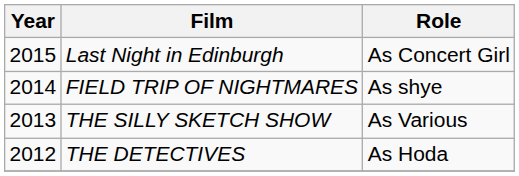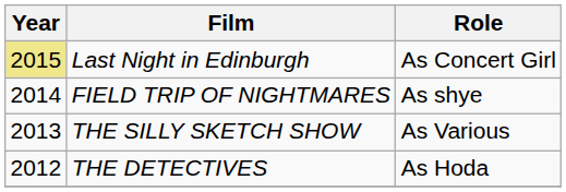Last Night in Edinburgh | Year: no background -> khaki background
